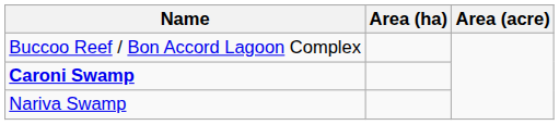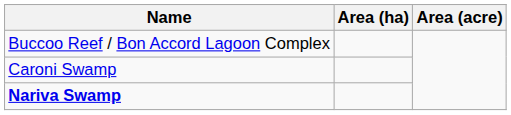Caroni Swamp | Name: bold -> normal
Nariva Swamp | Name: normal -> bold
